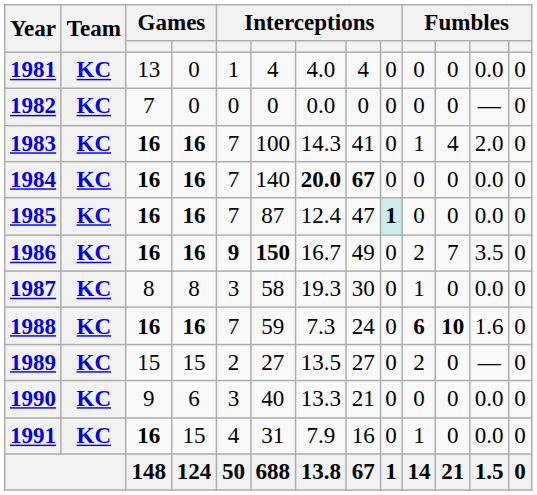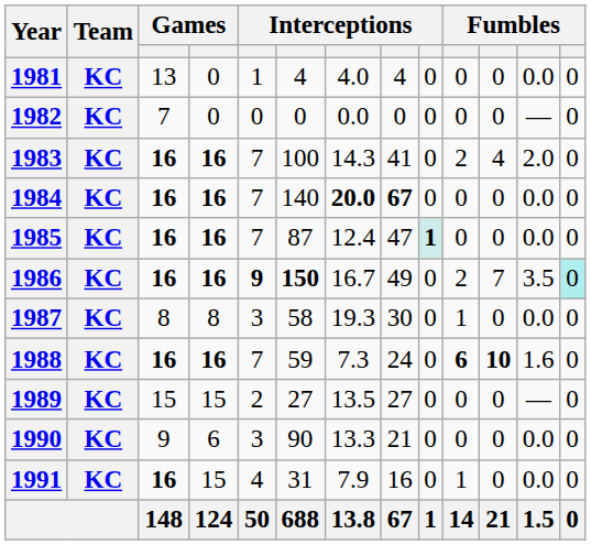1983 | column 10: 1 -> 2
1986 | column 13: no background -> paleturquoise background
1989 | column 10: 2 -> 0
1990 | column 6: 40 -> 90
